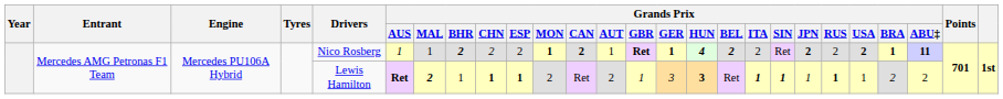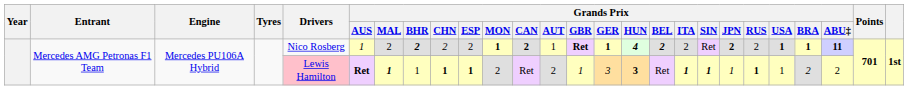row 3 | Grands Prix / MAL: 1 -> 2
row 3 | Grands Prix / USA: 2 -> 1
row 4 | Drivers: no background -> pink background
row 4 | Grands Prix / MAL: 2 -> 1
